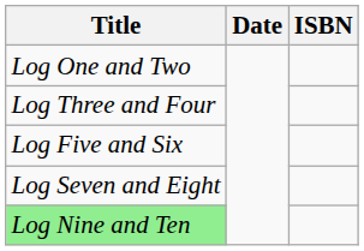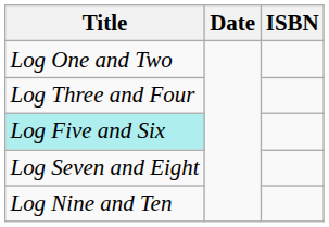Log Five and Six | Title: no background -> paleturquoise background
Log Nine and Ten | Title: lightgreen background -> no background
